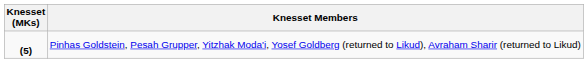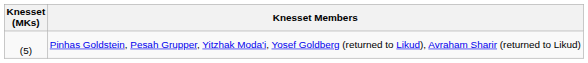row 2 | Knesset (MKs): bold -> normal
